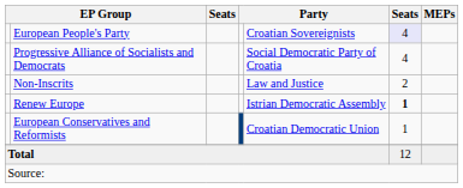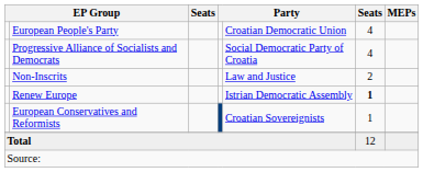European People's Party | column 5: Croatian Sovereignists -> Croatian Democratic Union
European People's Party | column 6: lavender background -> no background
European Conservatives and Reformists | column 5: Croatian Democratic Union -> Croatian Sovereignists
